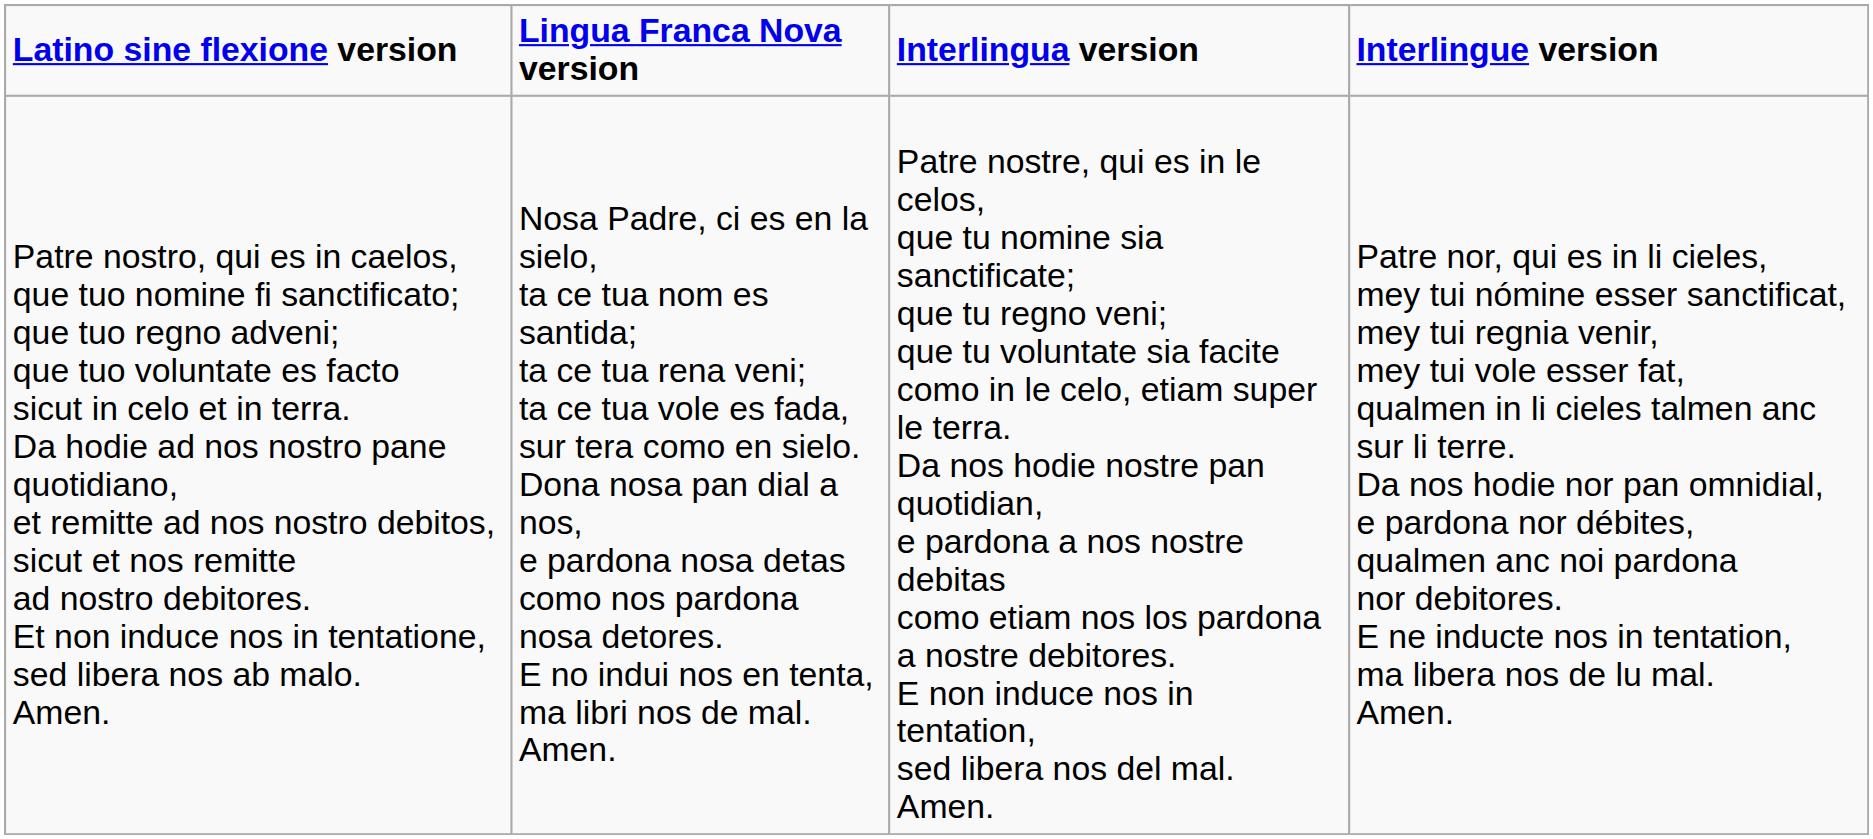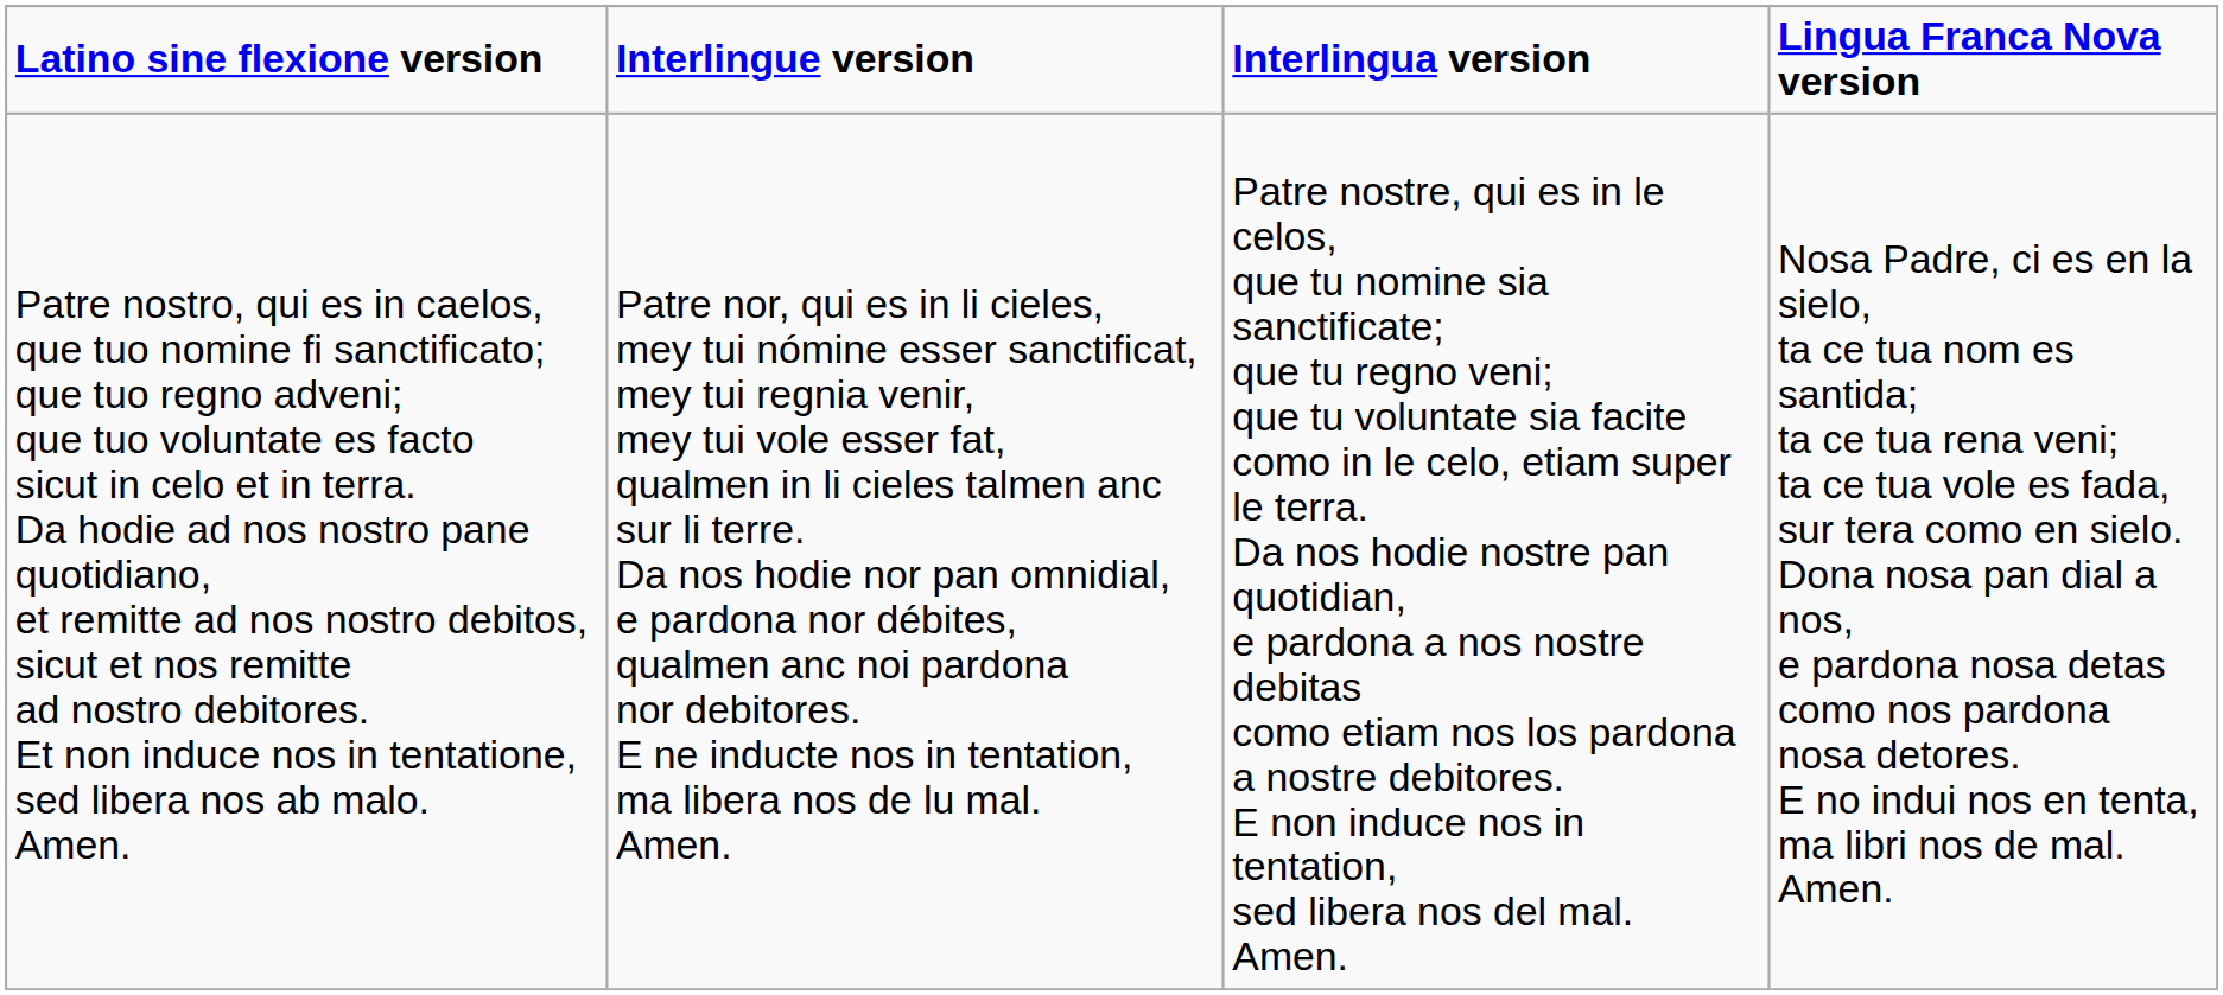columns swapped: Interlingue version <-> Lingua Franca Nova version
